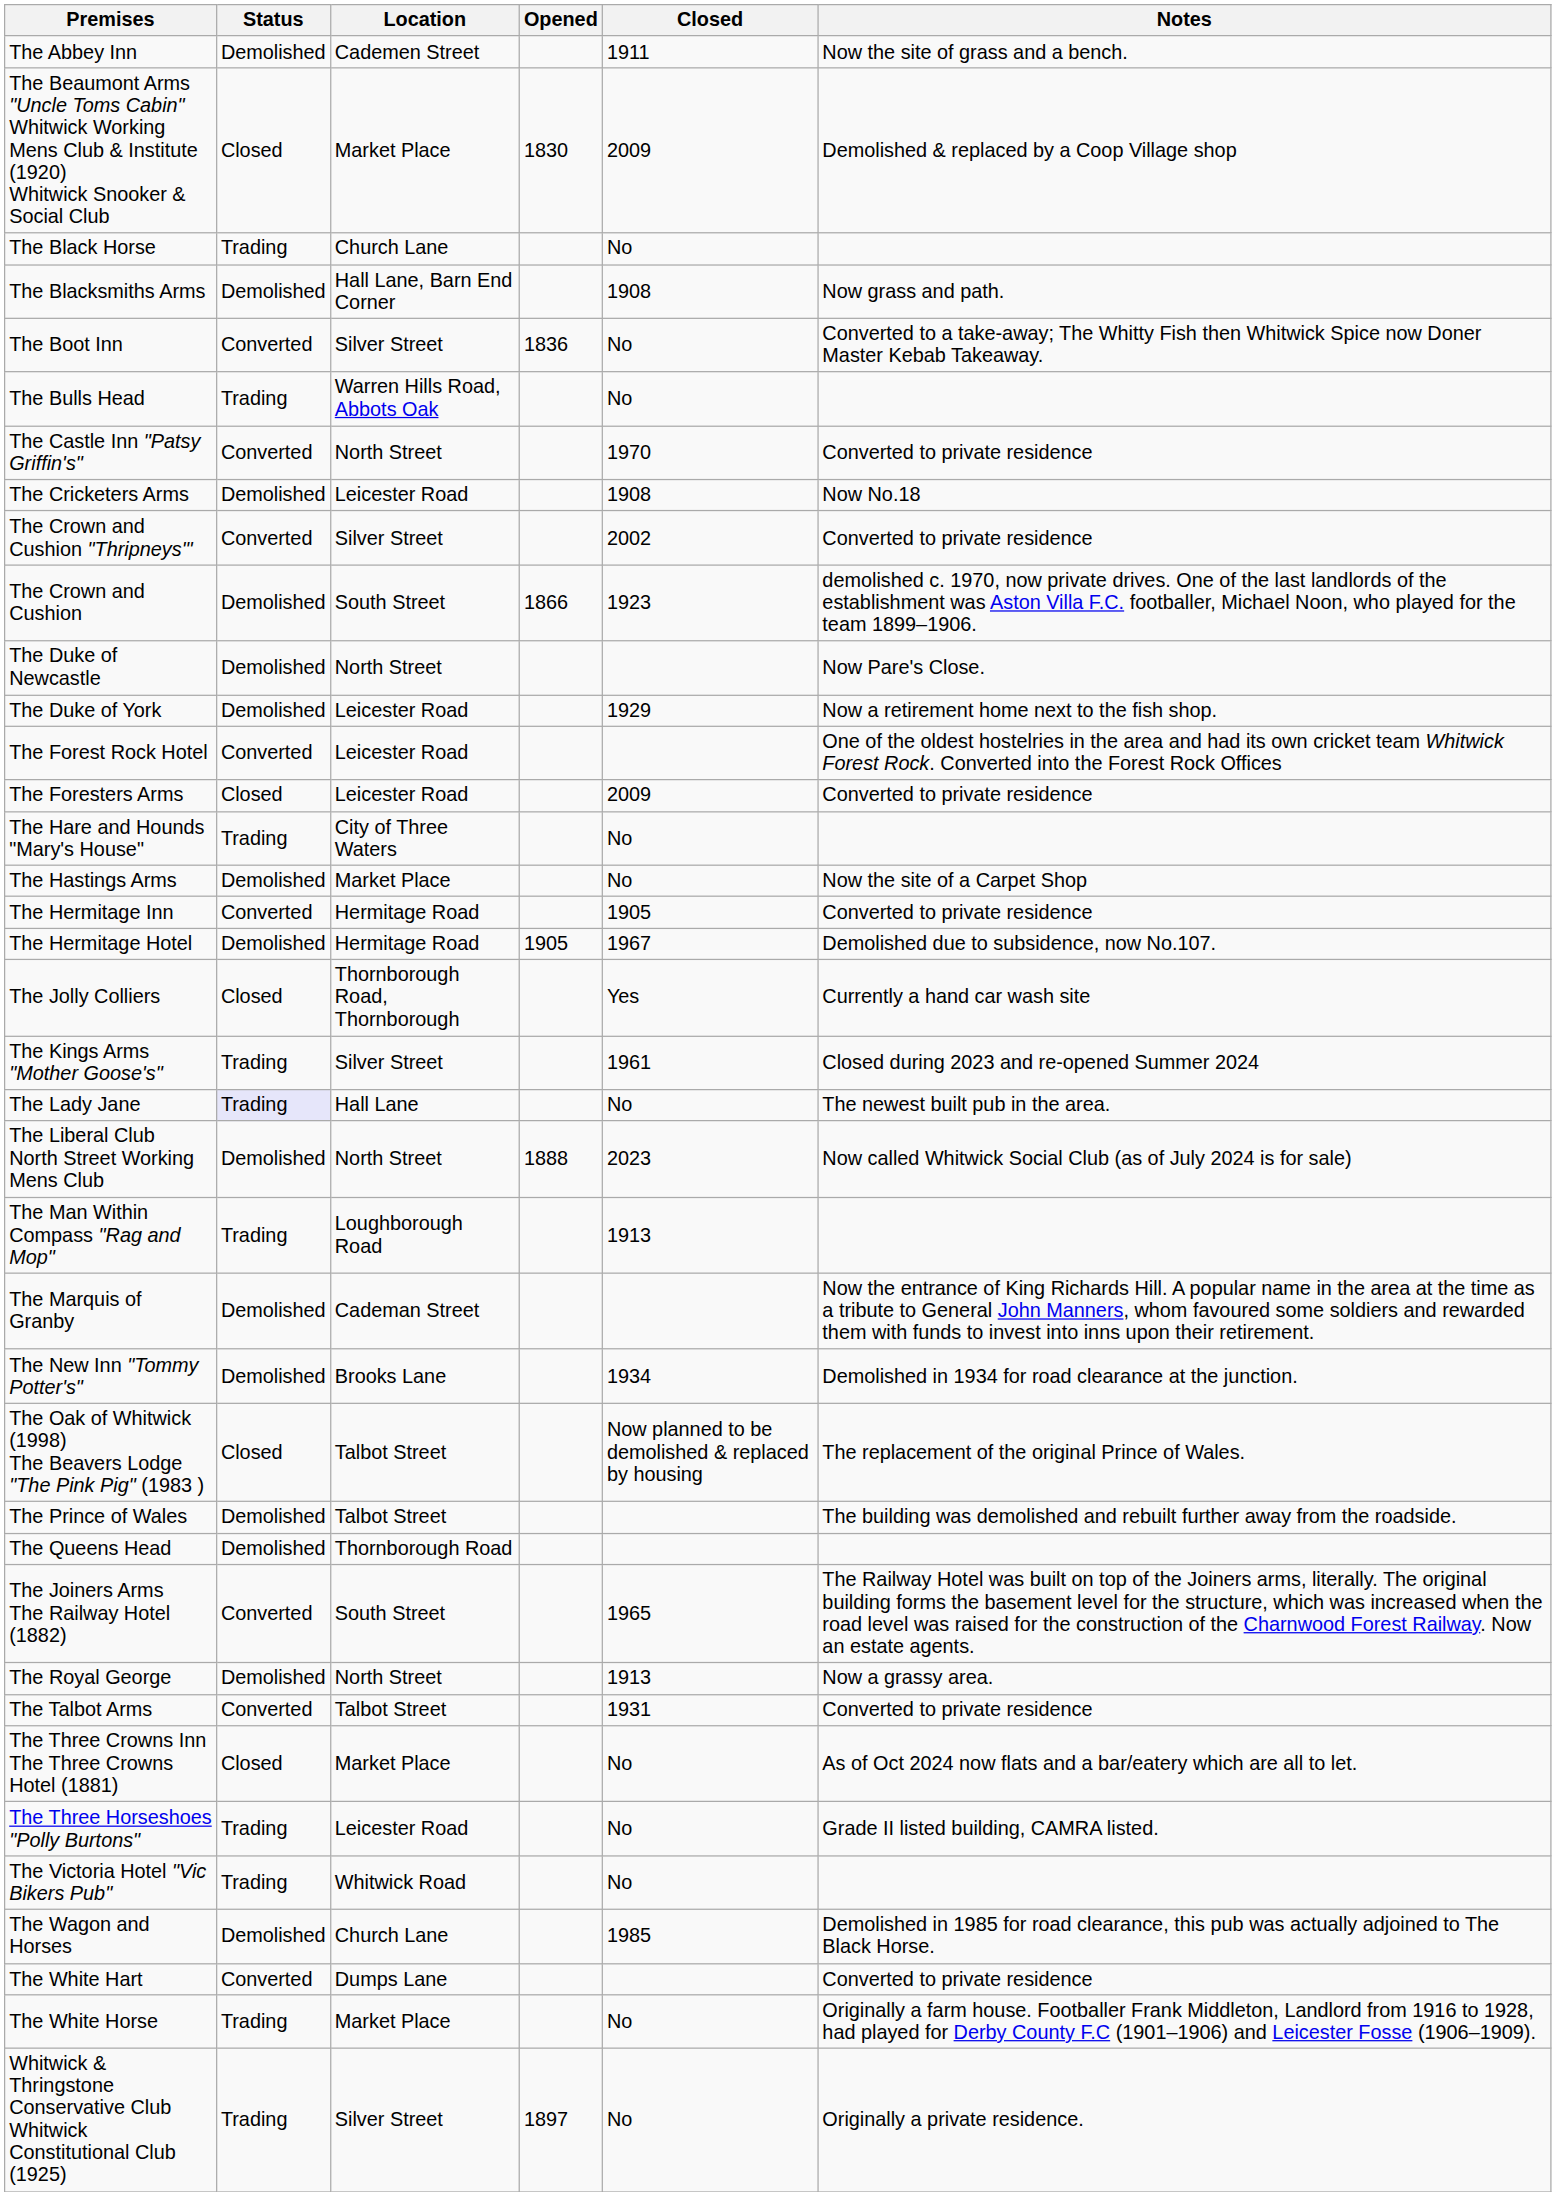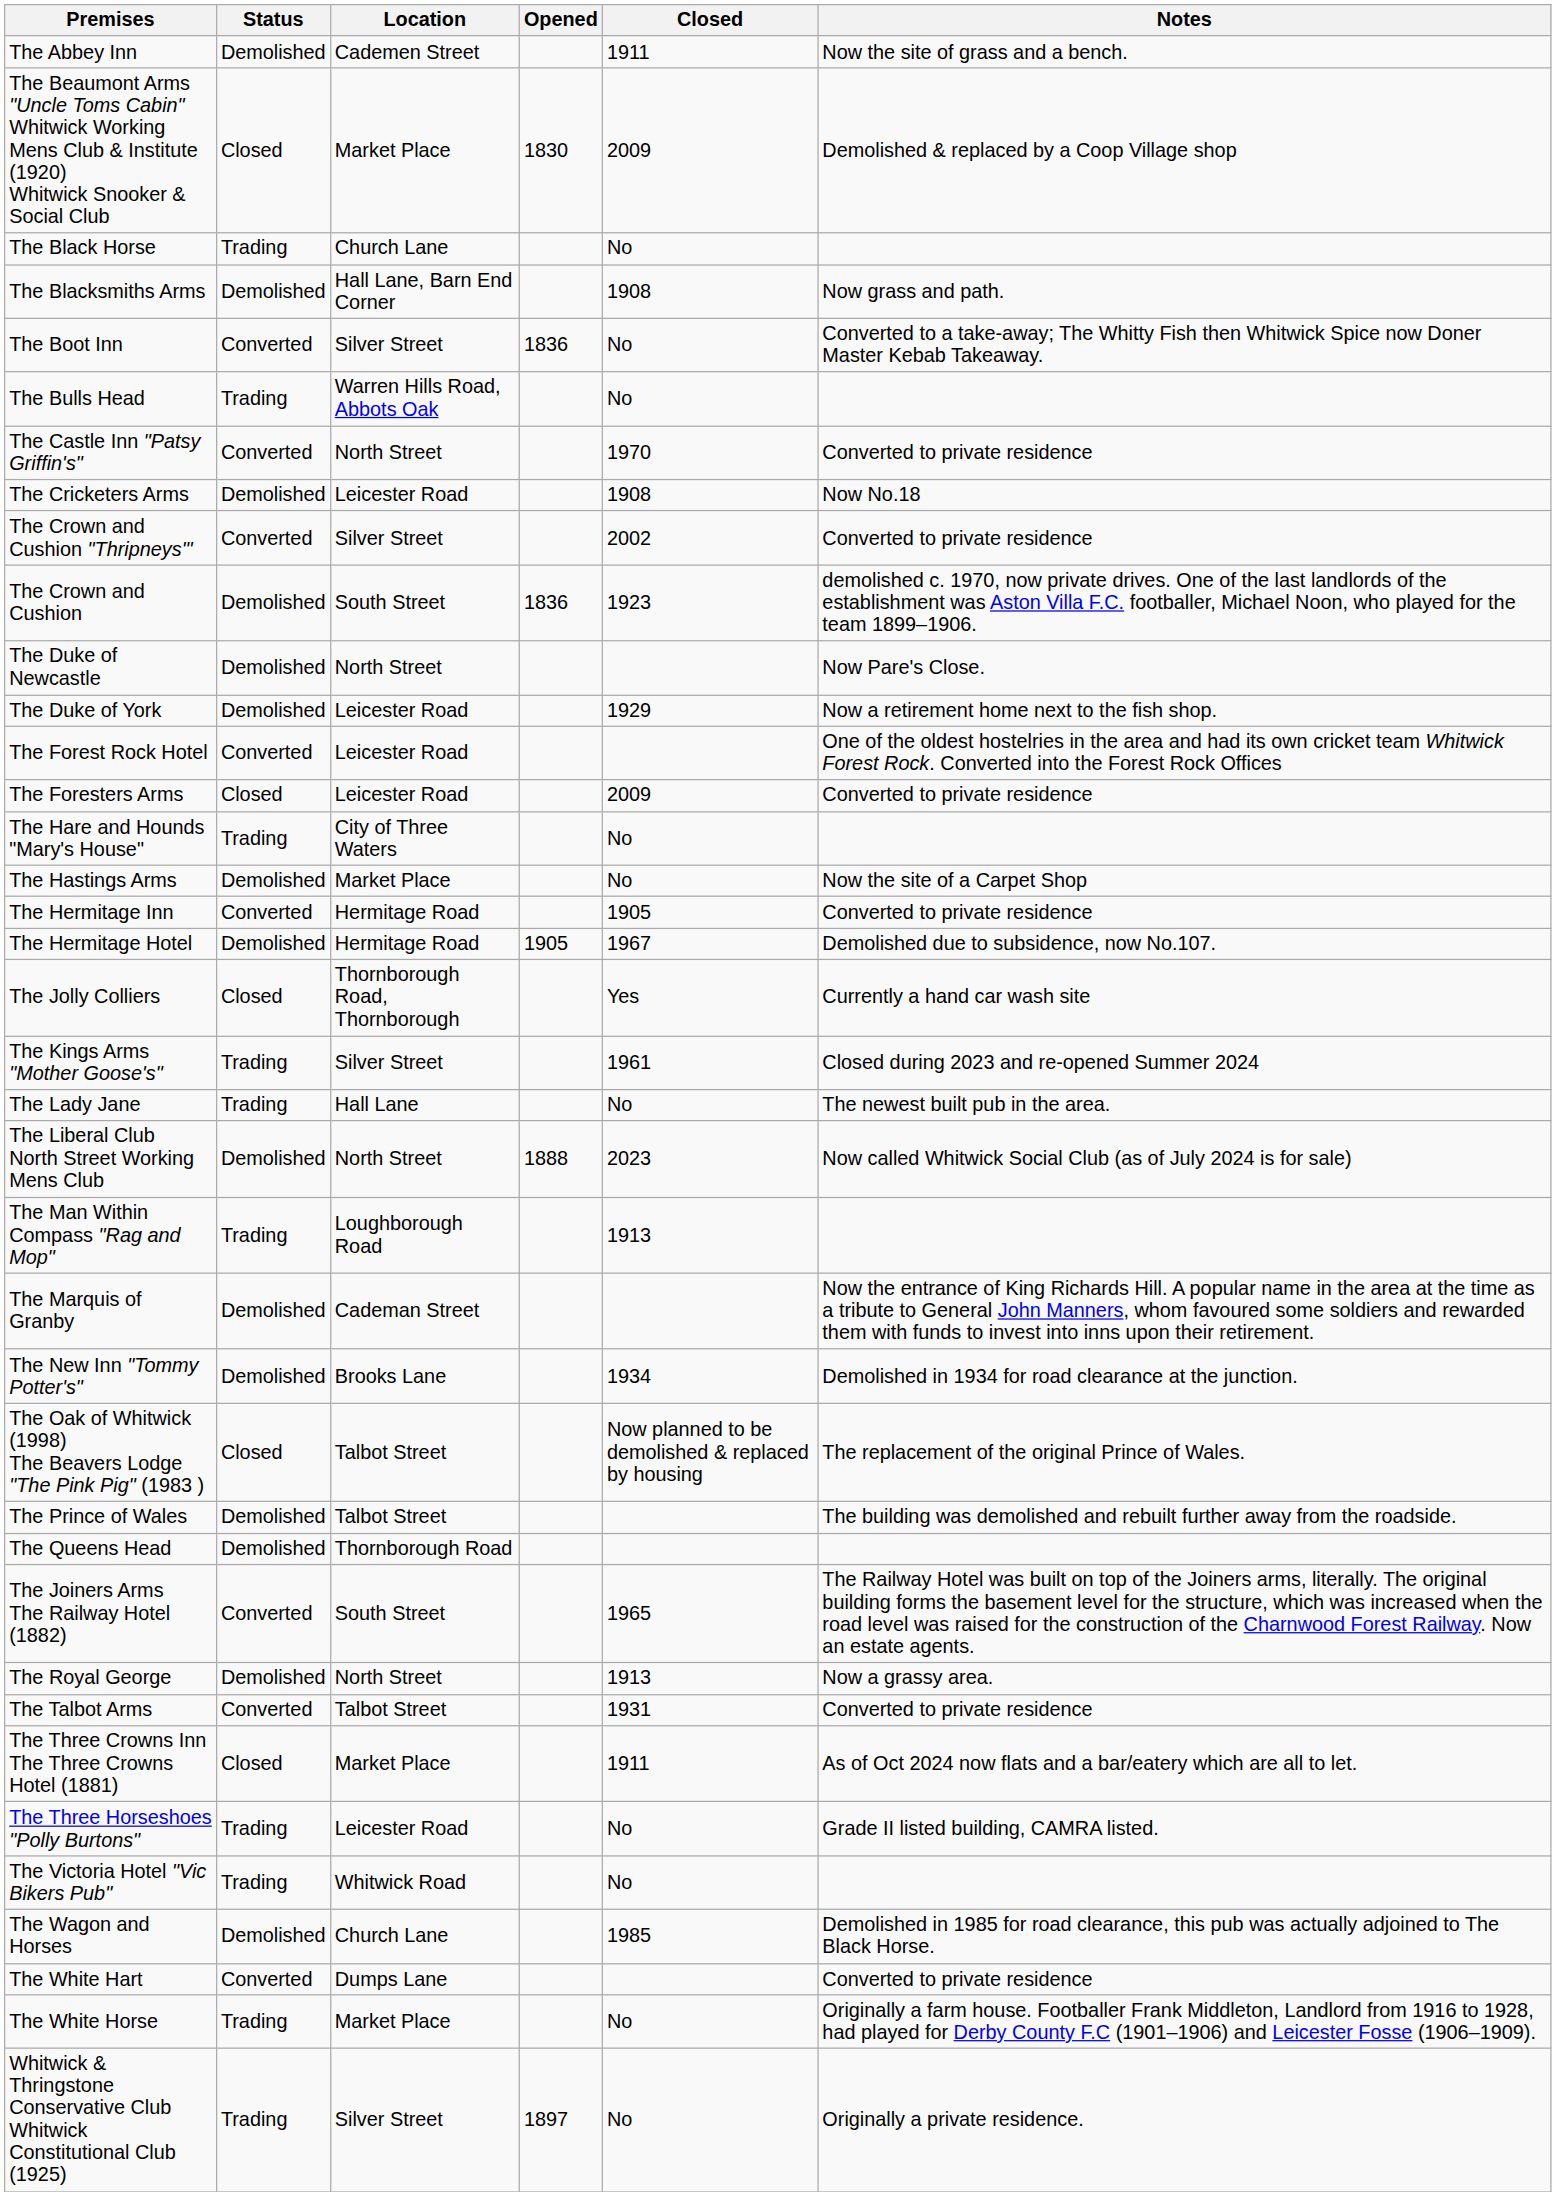The Crown and Cushion | Opened: 1866 -> 1836
The Lady Jane | Status: lavender background -> no background
The Three Crowns Inn The Three Crowns Hotel (1881) | Closed: No -> 1911
